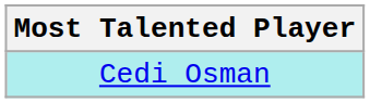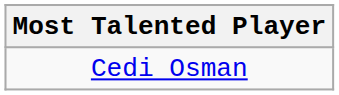row 2 | column 1: paleturquoise background -> no background
